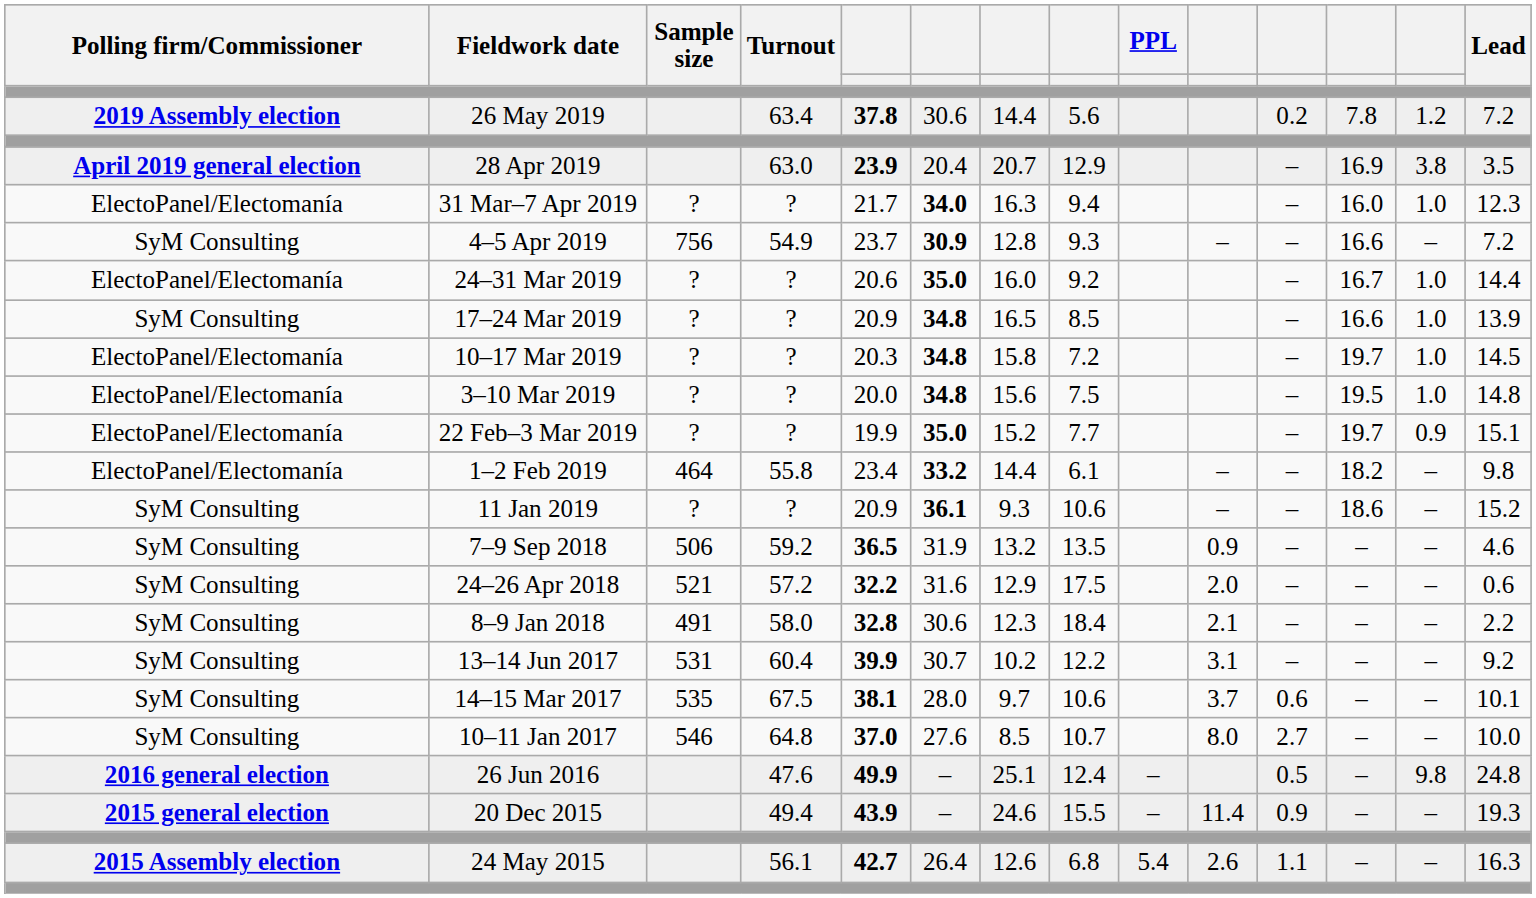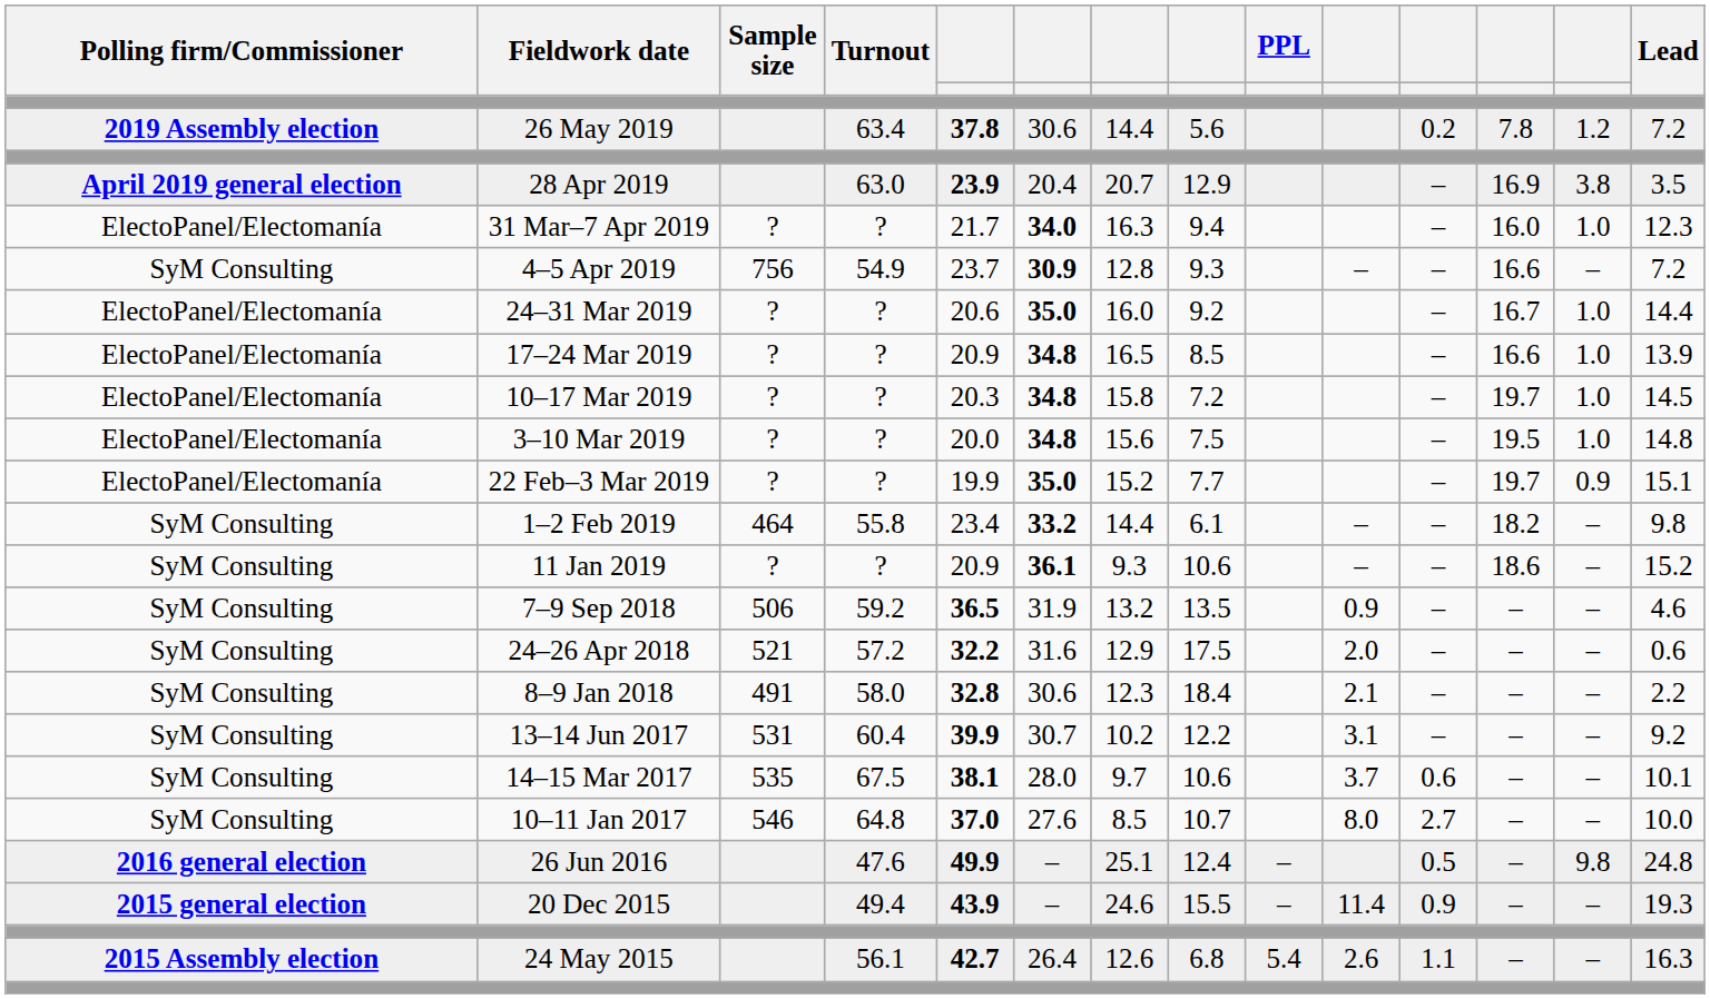17–24 Mar 2019 | Polling firm/Commissioner: SyM Consulting -> ElectoPanel/Electomanía
1–2 Feb 2019 | Polling firm/Commissioner: ElectoPanel/Electomanía -> SyM Consulting
